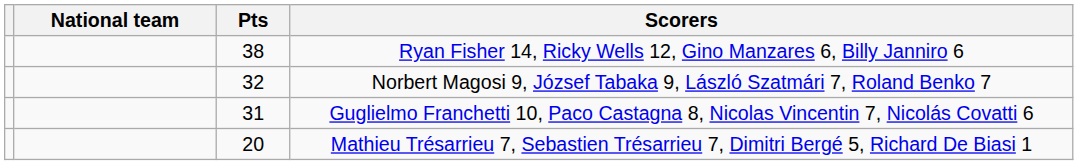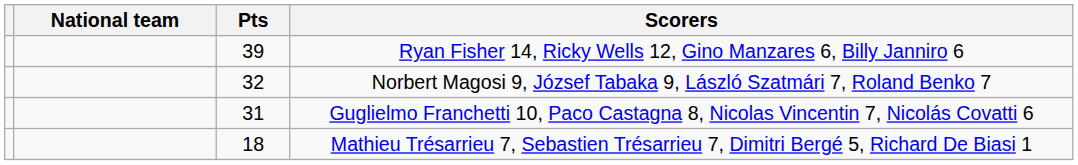row 2 | Pts: 38 -> 39
row 5 | Pts: 20 -> 18
